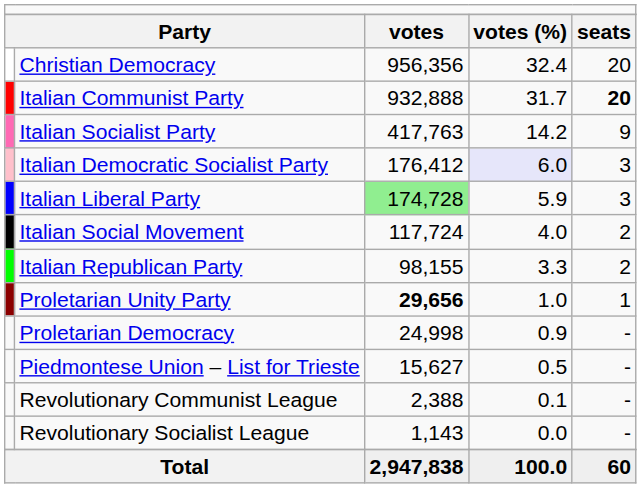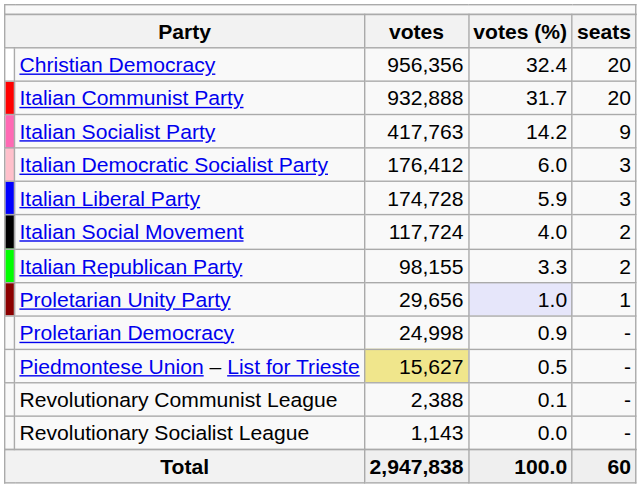Italian Communist Party | column 5: bold -> normal
Italian Democratic Socialist Party | column 4: lavender background -> no background
Italian Liberal Party | column 3: lightgreen background -> no background
Proletarian Unity Party | column 3: bold -> normal
Proletarian Unity Party | column 4: no background -> lavender background
Piedmontese Union – List for Trieste | column 3: no background -> khaki background
